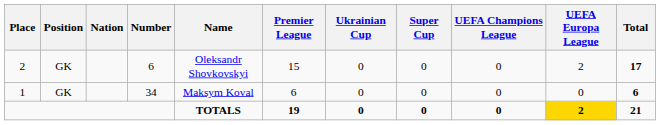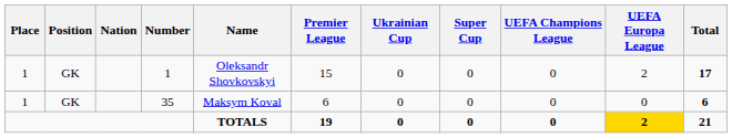row 2 | Place: 2 -> 1
row 2 | Number: 6 -> 1
row 3 | Number: 34 -> 35
